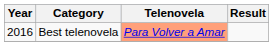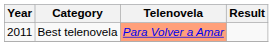Best telenovela | Year: 2016 -> 2011
